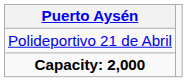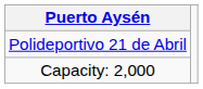Capacity: 2,000 | Puerto Aysén: bold -> normal
